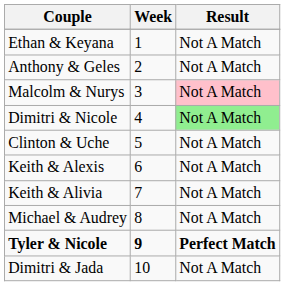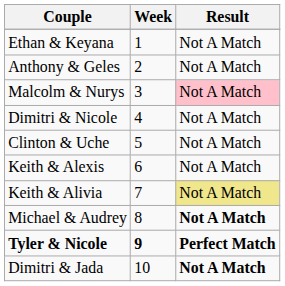Dimitri & Nicole | Result: lightgreen background -> no background
Keith & Alivia | Result: no background -> khaki background
Michael & Audrey | Result: normal -> bold
Dimitri & Jada | Result: normal -> bold
